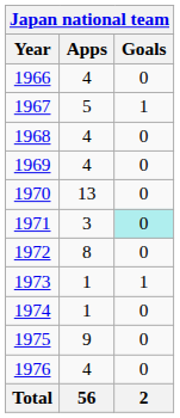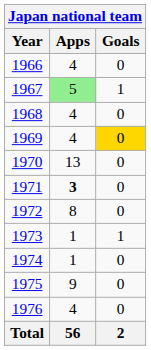1967 | Apps: no background -> lightgreen background
1969 | Goals: no background -> gold background
1971 | Apps: normal -> bold
1971 | Goals: paleturquoise background -> no background
